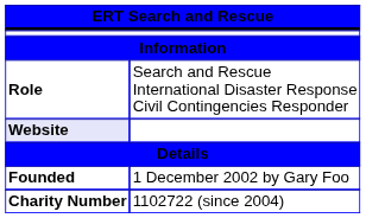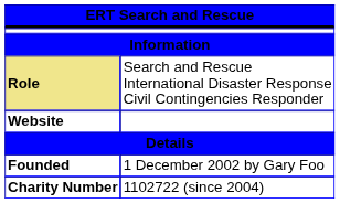Role | column 1: no background -> khaki background
Website | column 1: lavender background -> no background
